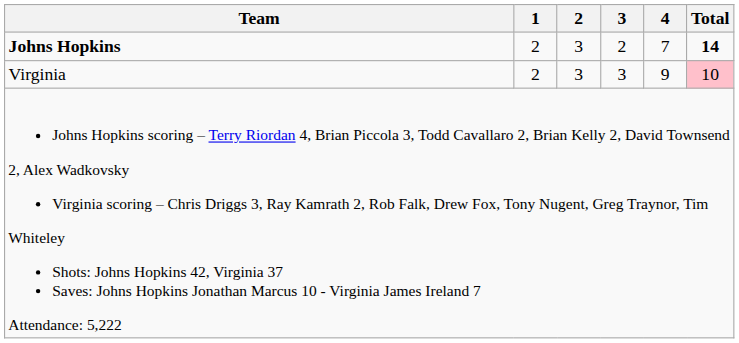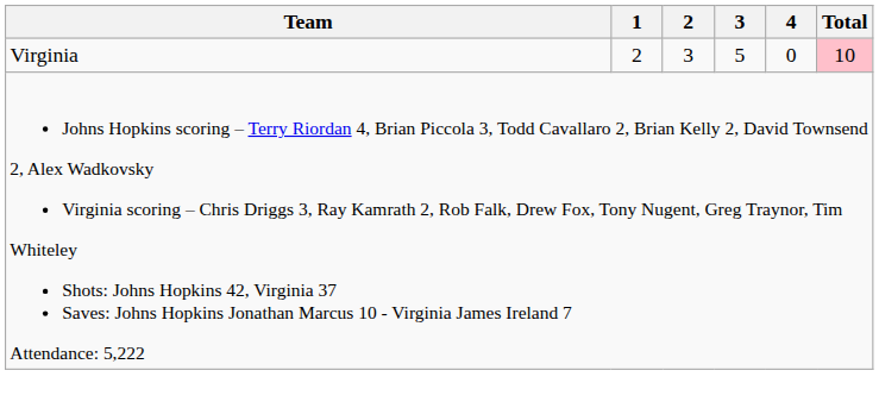- row: Johns Hopkins | 2 | 3 | 2 | 7 | 14
Virginia | 3: 3 -> 5
Virginia | 4: 9 -> 0
